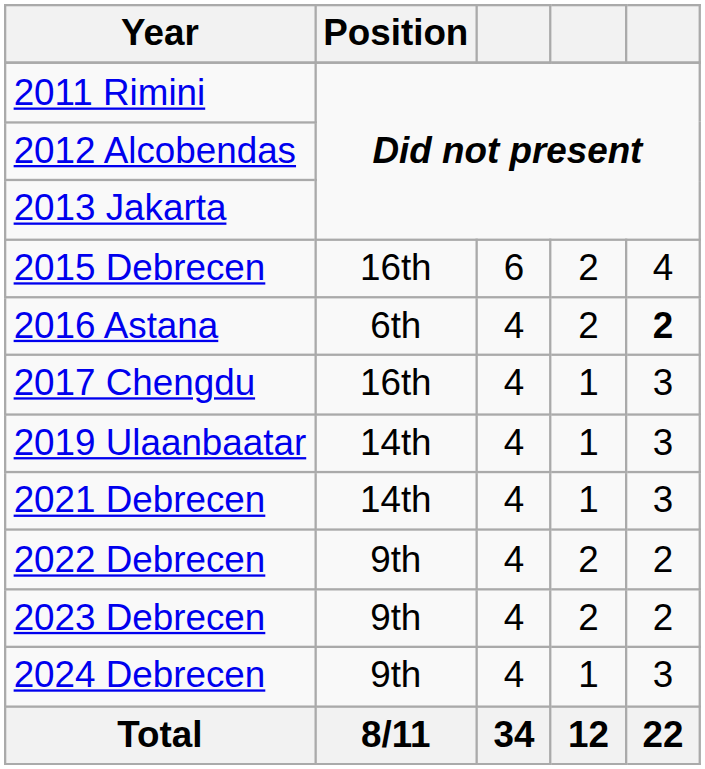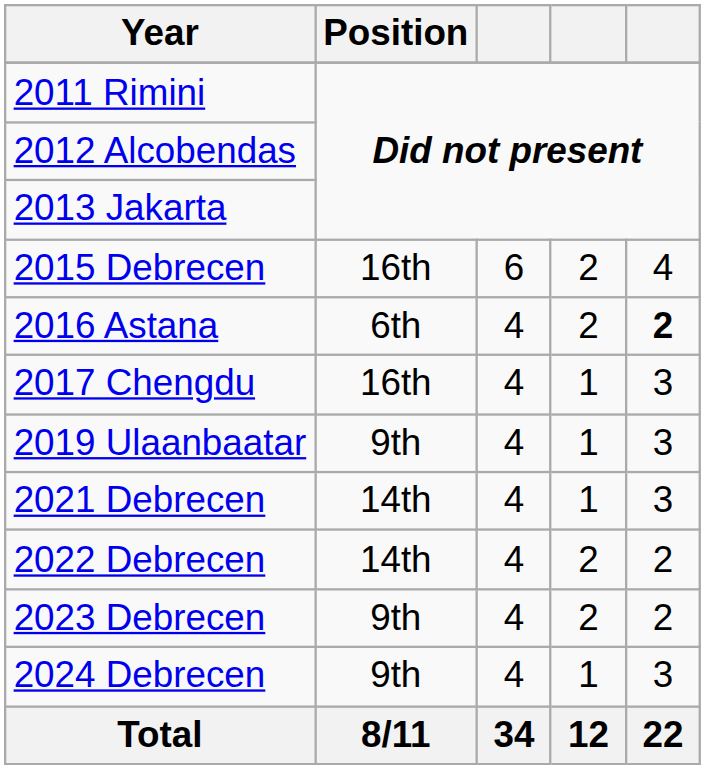2019 Ulaanbaatar | Position: 14th -> 9th
2022 Debrecen | Position: 9th -> 14th
